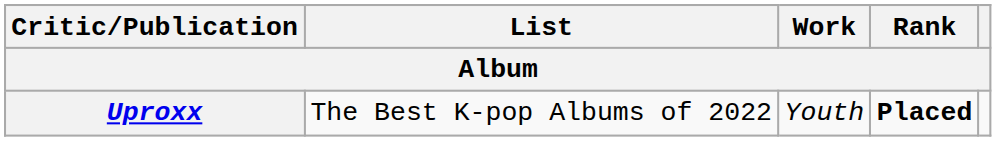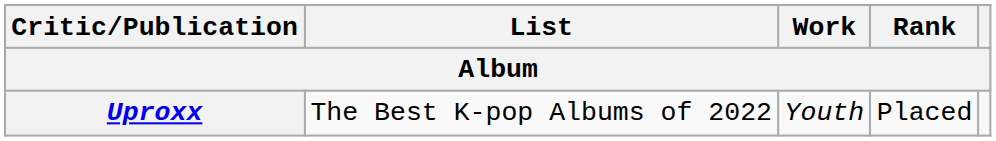Uproxx | Rank: bold -> normal
